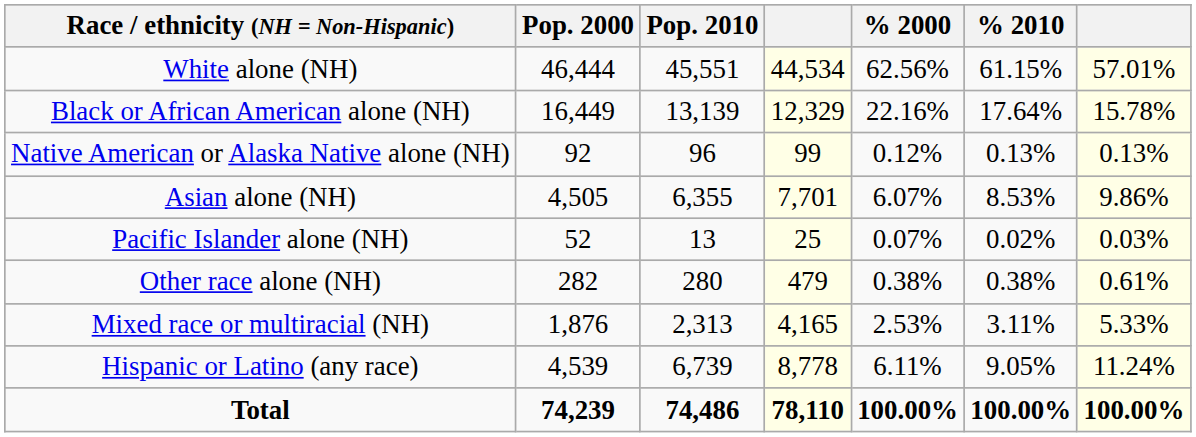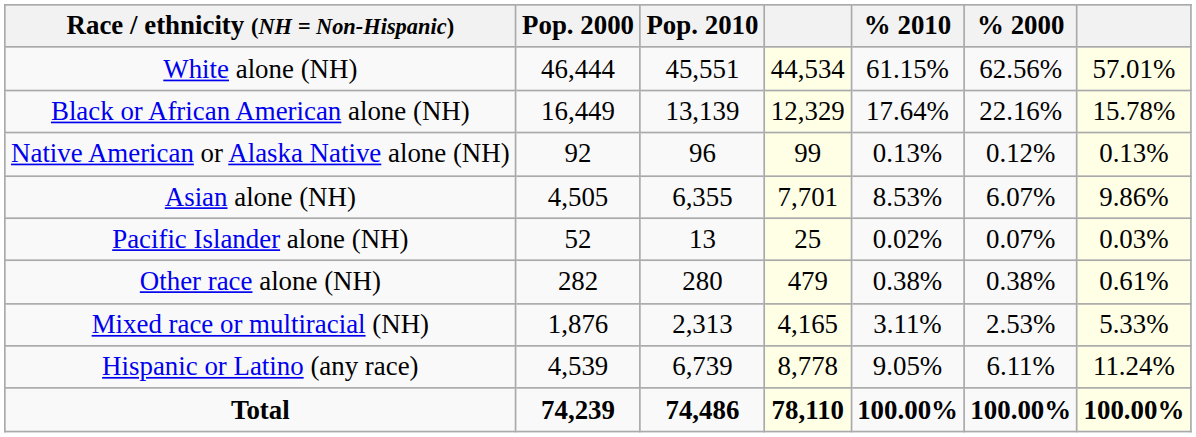columns swapped: % 2000 <-> % 2010
